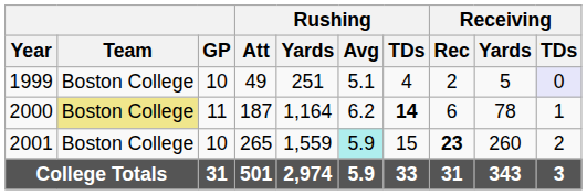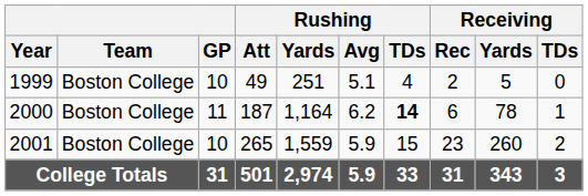1999 | Receiving / TDs: lavender background -> no background
2000 | Team: khaki background -> no background
2001 | Rushing / Avg: paleturquoise background -> no background
2001 | Receiving / Rec: bold -> normal
